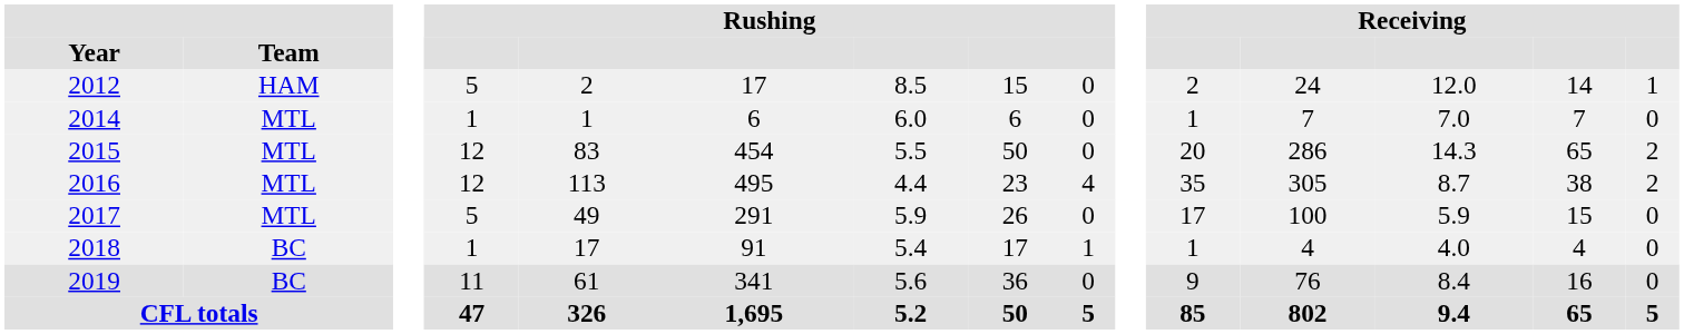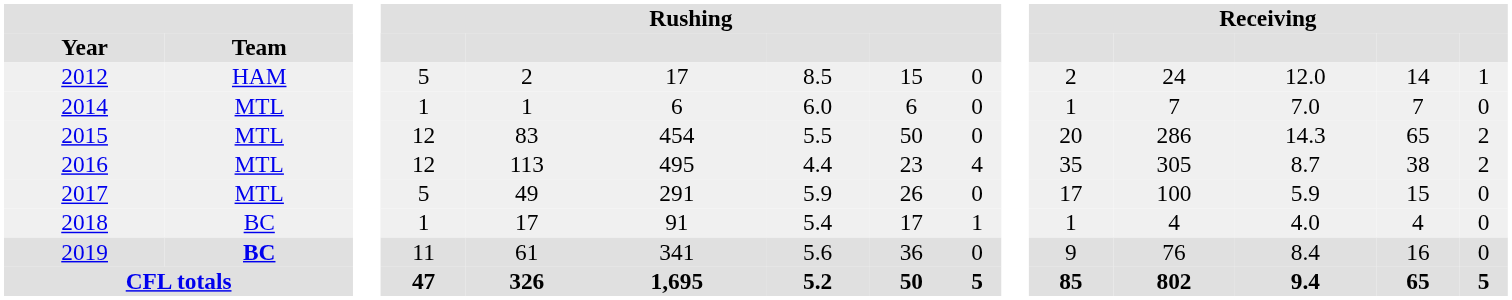2019 | Team: normal -> bold
